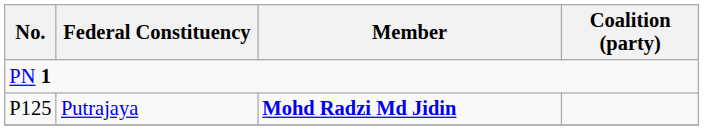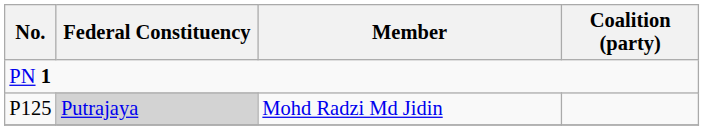P125 | Federal Constituency: no background -> lightgrey background
P125 | Member: bold -> normal
